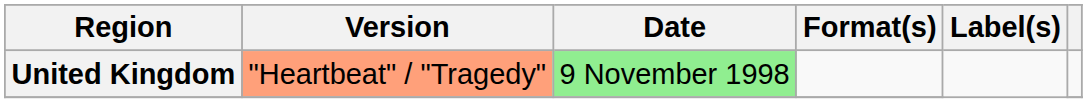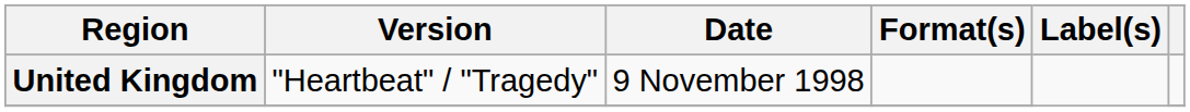United Kingdom | Version: lightsalmon background -> no background
United Kingdom | Date: lightgreen background -> no background
